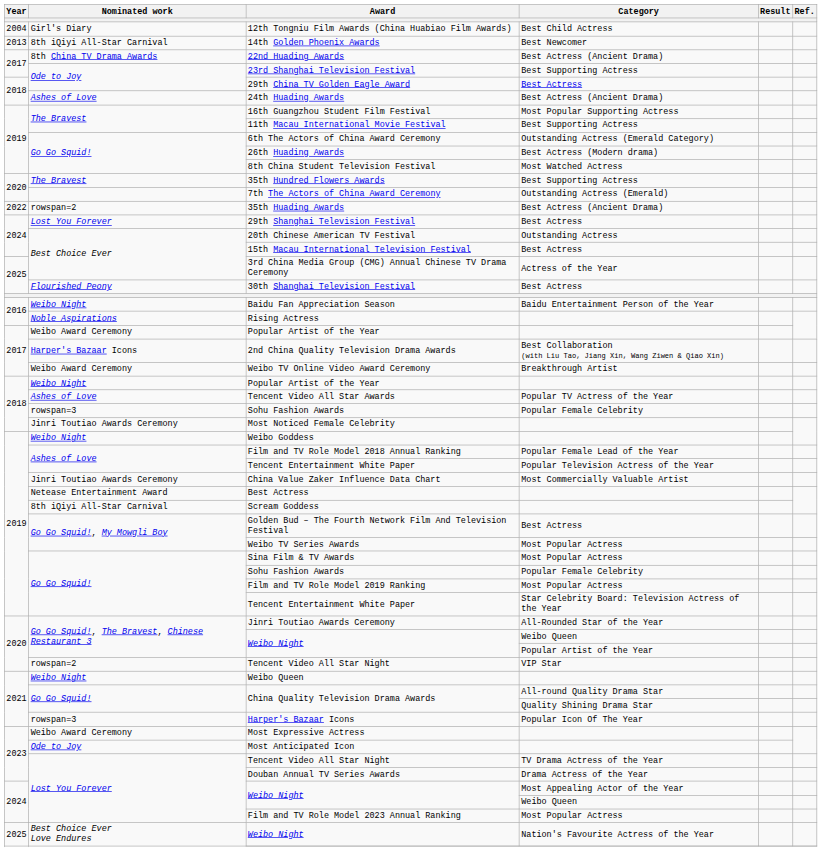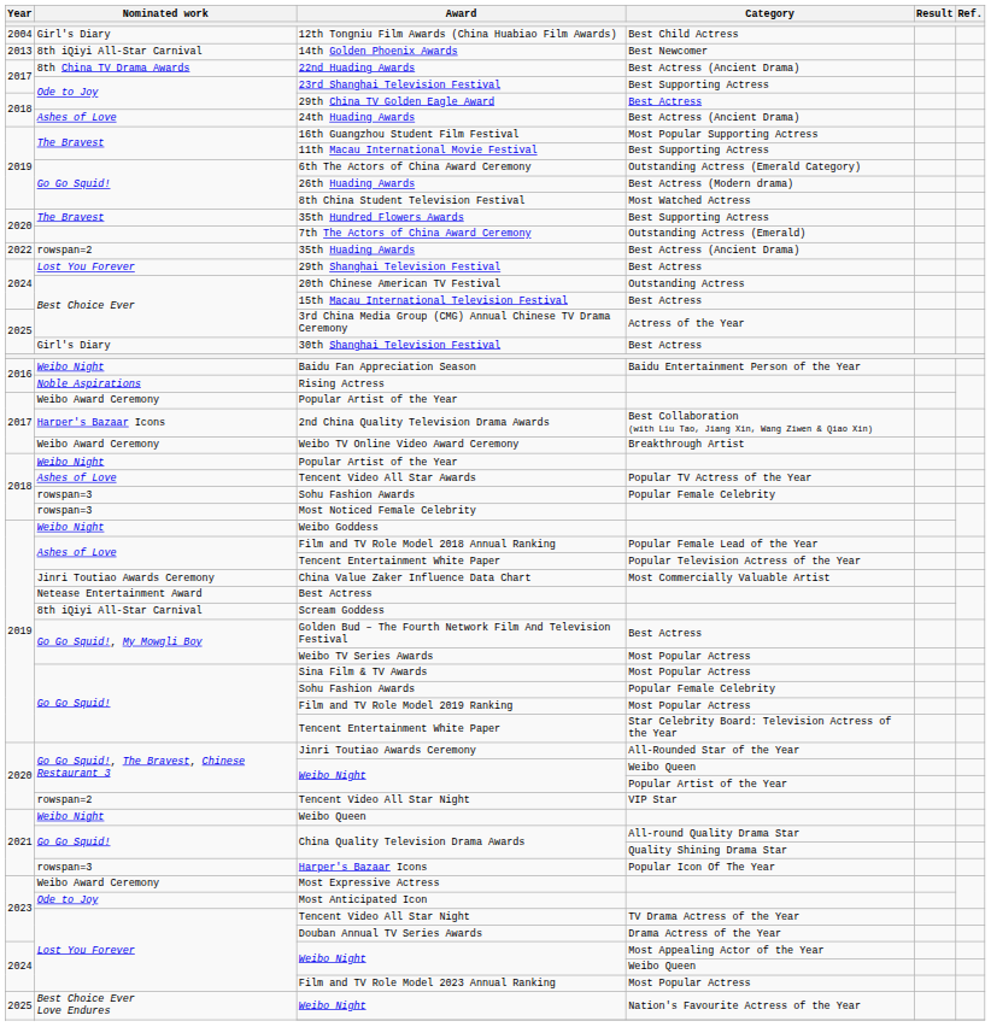30th Shanghai Television Festival | Nominated work: Flourished Peony -> Girl's Diary
Most Noticed Female Celebrity | Nominated work: Jinri Toutiao Awards Ceremony -> rowspan=3
